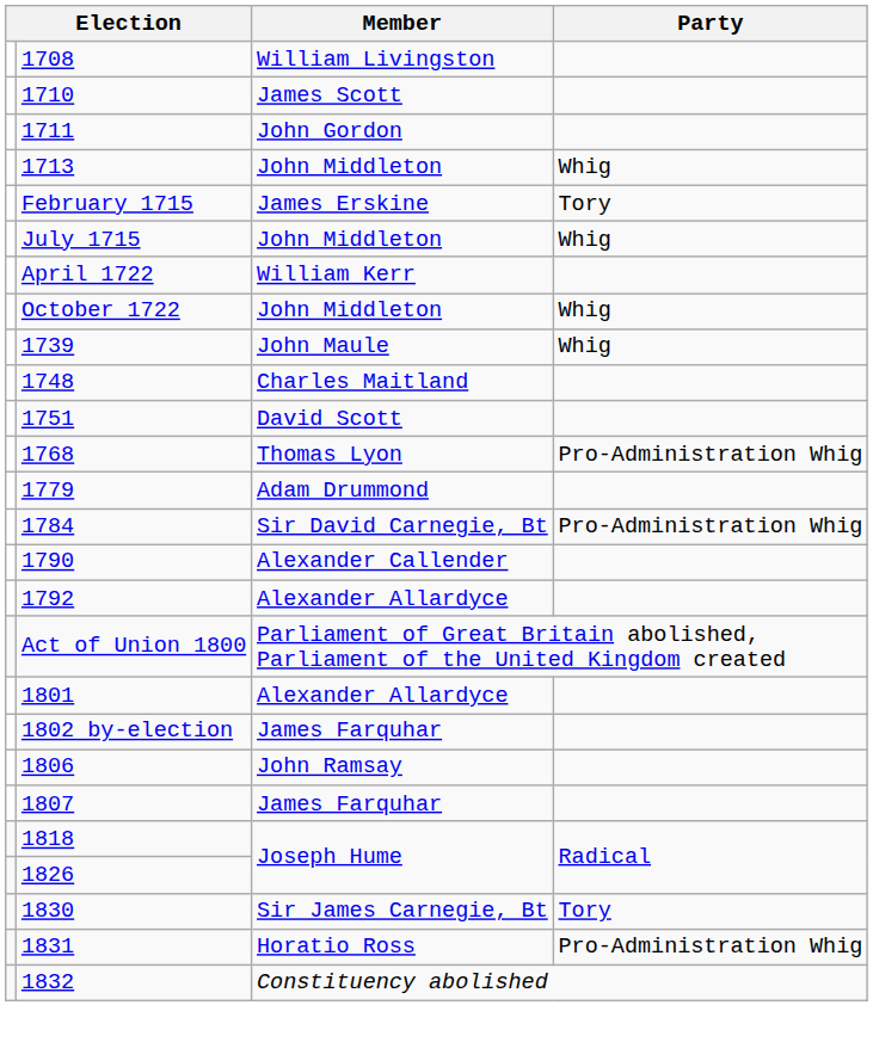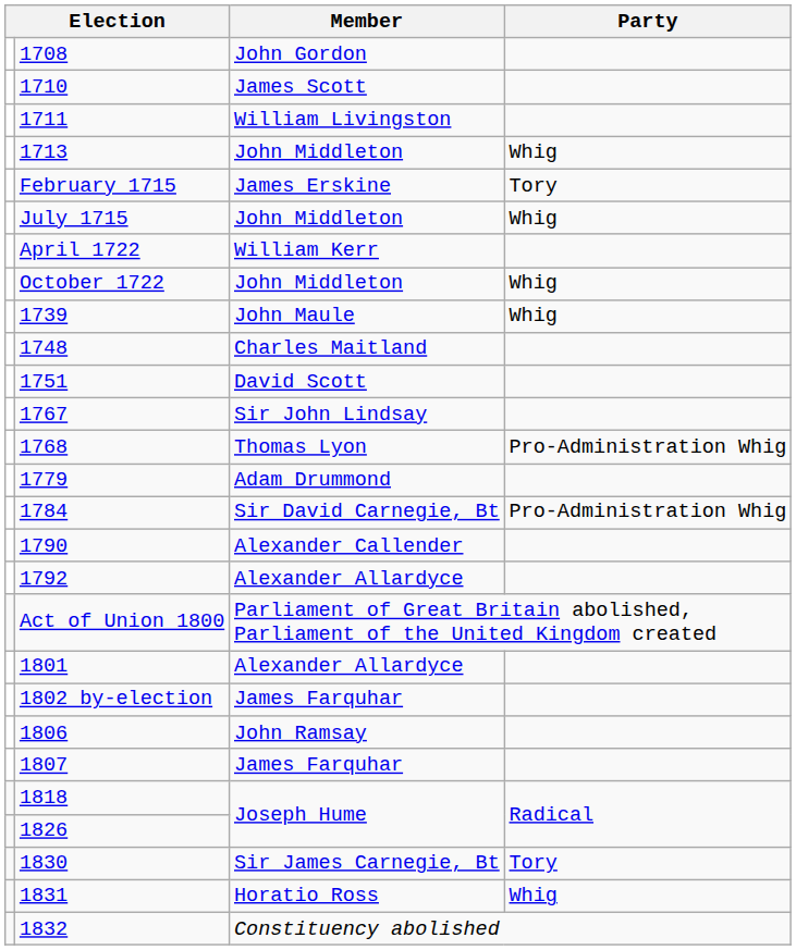1708 | Member: William Livingston -> John Gordon
1711 | Member: John Gordon -> William Livingston
+ row: 1767 | Sir John Lindsay
1831 | Party: Pro-Administration Whig -> Whig
